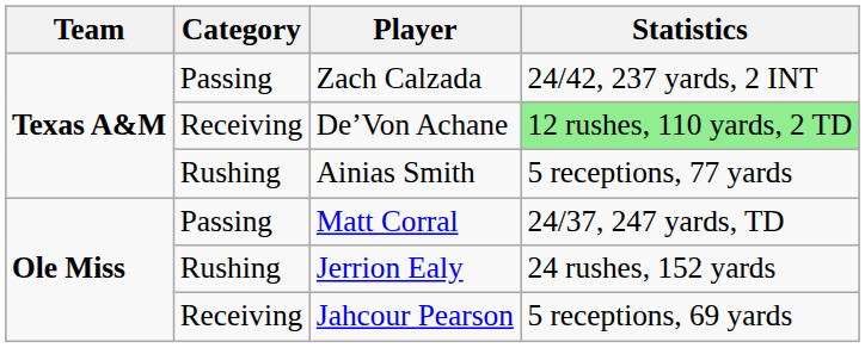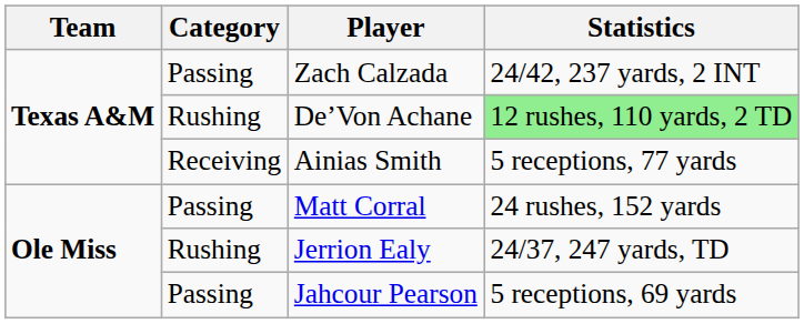De’Von Achane | Category: Receiving -> Rushing
Ainias Smith | Category: Rushing -> Receiving
Matt Corral | Statistics: 24/37, 247 yards, TD -> 24 rushes, 152 yards
Jerrion Ealy | Statistics: 24 rushes, 152 yards -> 24/37, 247 yards, TD
Jahcour Pearson | Category: Receiving -> Passing
